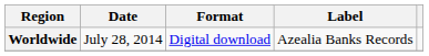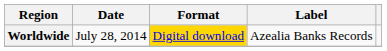Worldwide | Format: no background -> gold background
